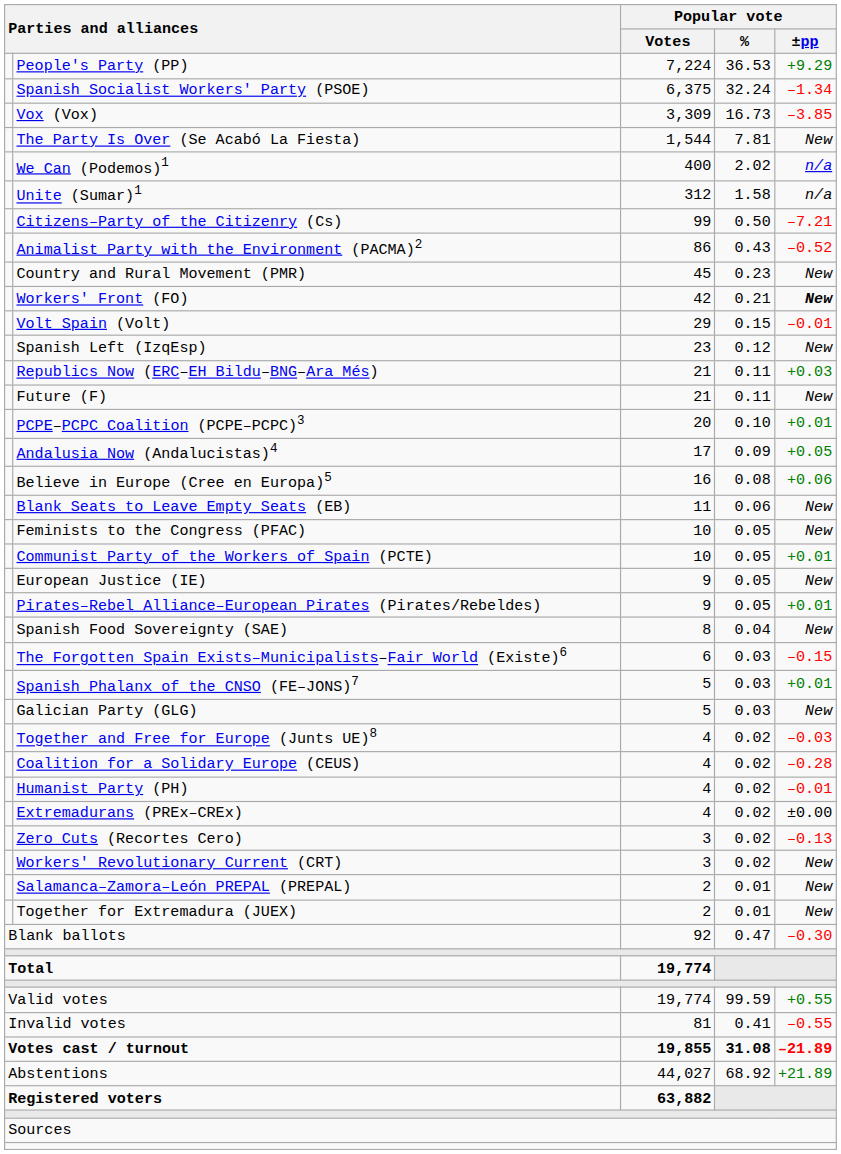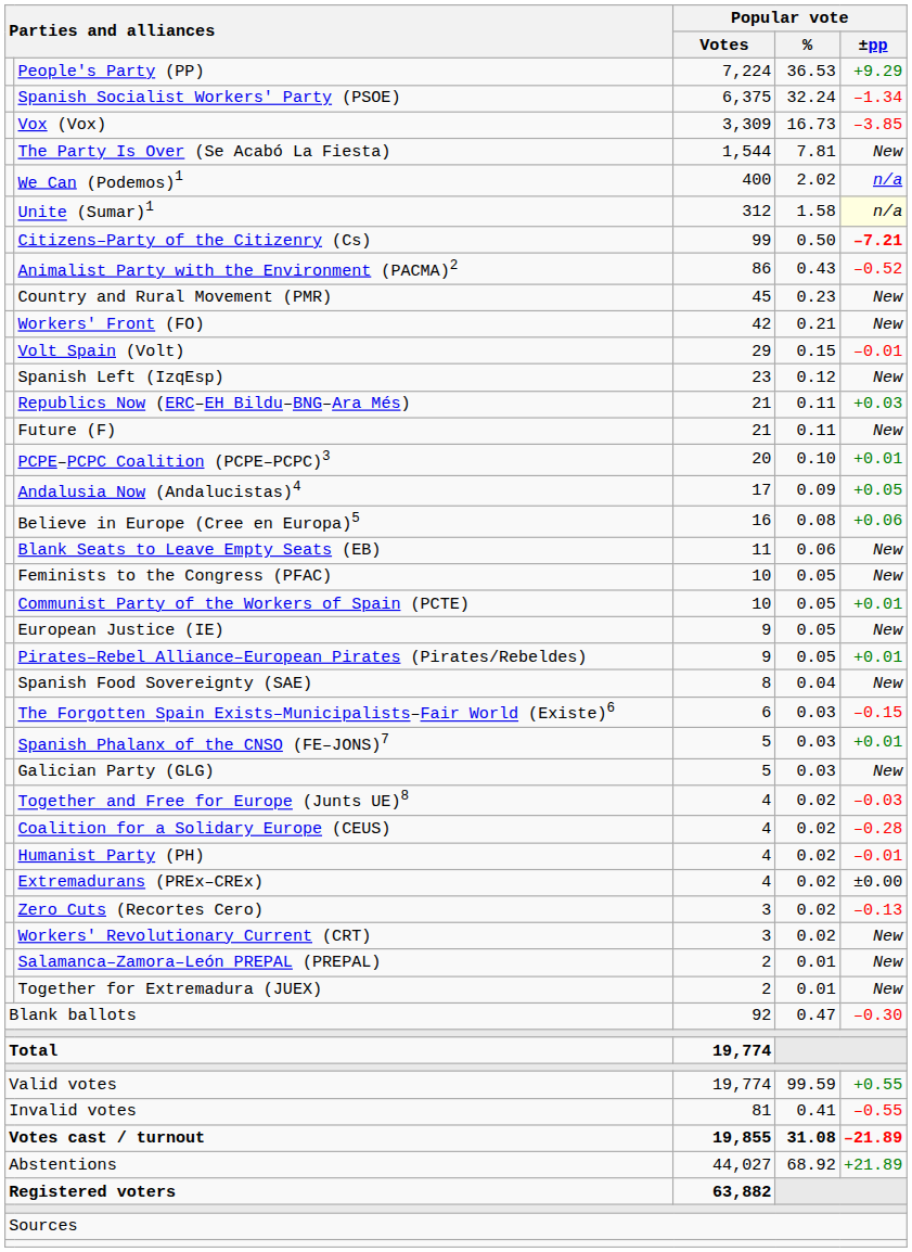Unite (Sumar)1 | Popular vote / ±pp: no background -> lightyellow background
Citizens–Party of the Citizenry (Cs) | Popular vote / ±pp: normal -> bold
Workers' Front (FO) | Popular vote / ±pp: bold -> normal
